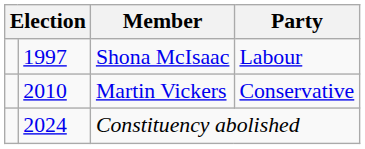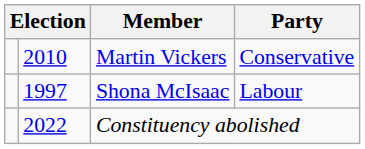rows swapped: Shona McIsaac <-> Martin Vickers
Constituency abolished | column 2: 2024 -> 2022
